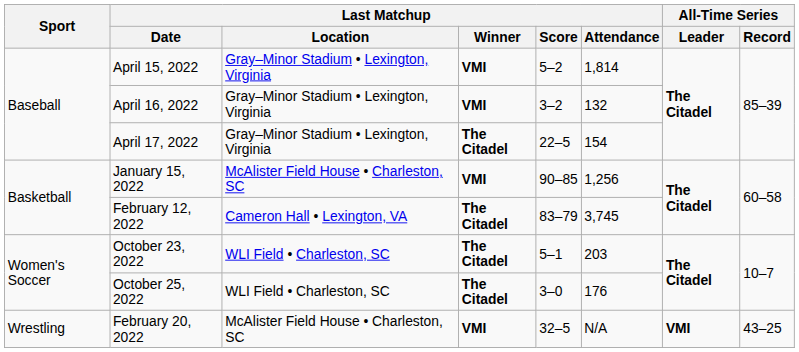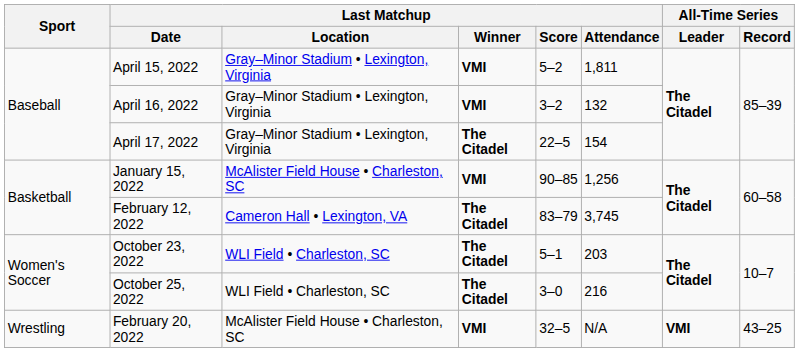April 15, 2022 | Last Matchup / Attendance: 1,814 -> 1,811
October 25, 2022 | Last Matchup / Attendance: 176 -> 216
